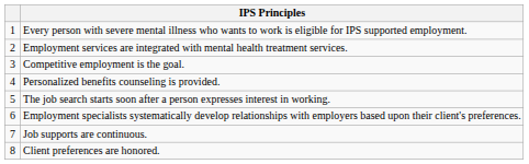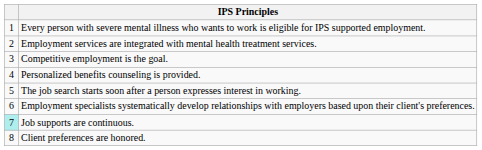Job supports are continuous. | column 1: no background -> paleturquoise background
